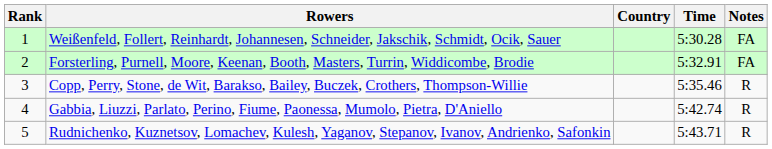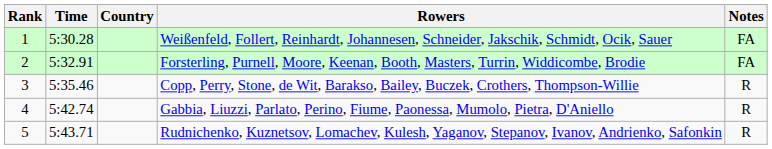columns swapped: Rowers <-> Time
